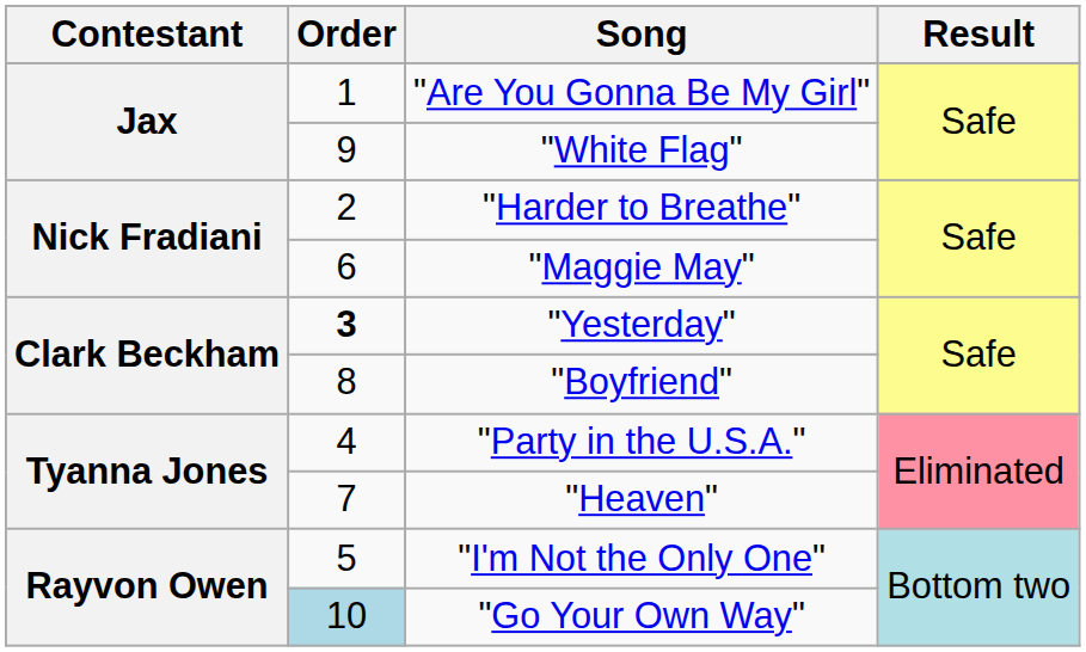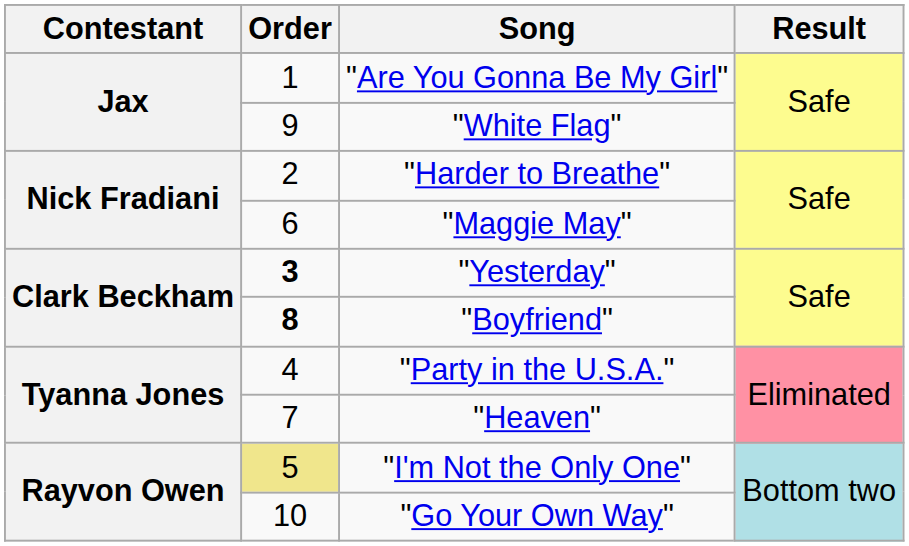"Boyfriend" | Order: normal -> bold
"I'm Not the Only One" | Order: no background -> khaki background
"Go Your Own Way" | Order: lightblue background -> no background
